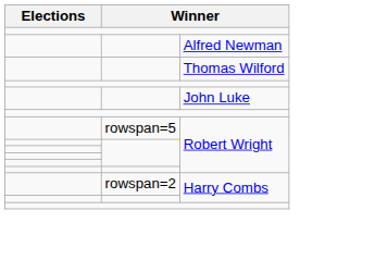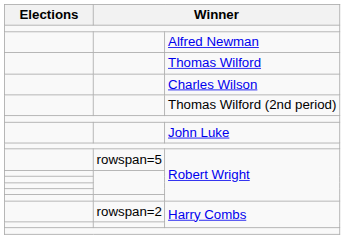+ row: Charles Wilson
+ row: Thomas Wilford (2nd period)
